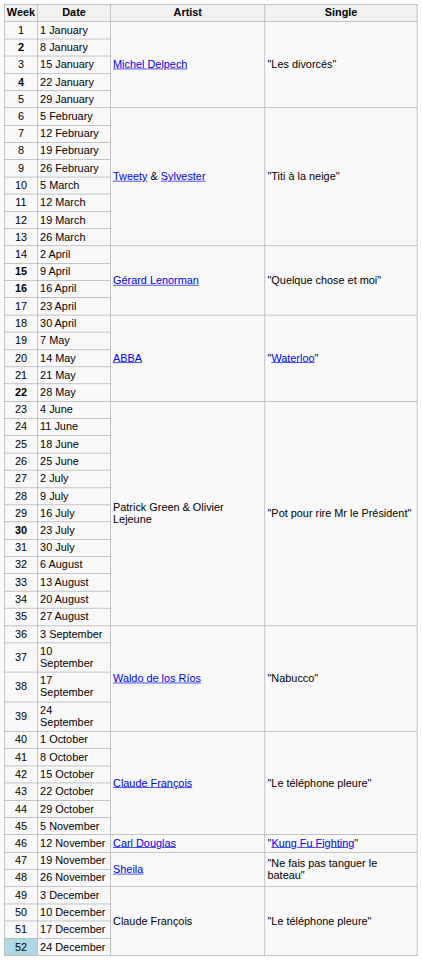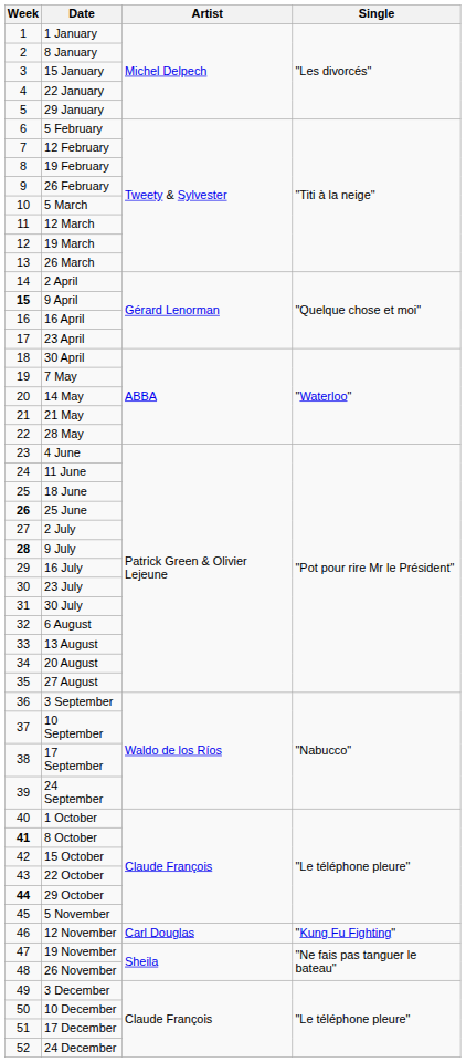8 January | Week: bold -> normal
22 January | Week: bold -> normal
16 April | Week: bold -> normal
28 May | Week: bold -> normal
25 June | Week: normal -> bold
9 July | Week: normal -> bold
23 July | Week: bold -> normal
8 October | Week: normal -> bold
29 October | Week: normal -> bold
24 December | Week: lightblue background -> no background
